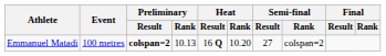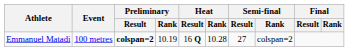Emmanuel Matadi | Preliminary / Rank: 10.13 -> 10.19
Emmanuel Matadi | Heat / Rank: 10.20 -> 10.28
